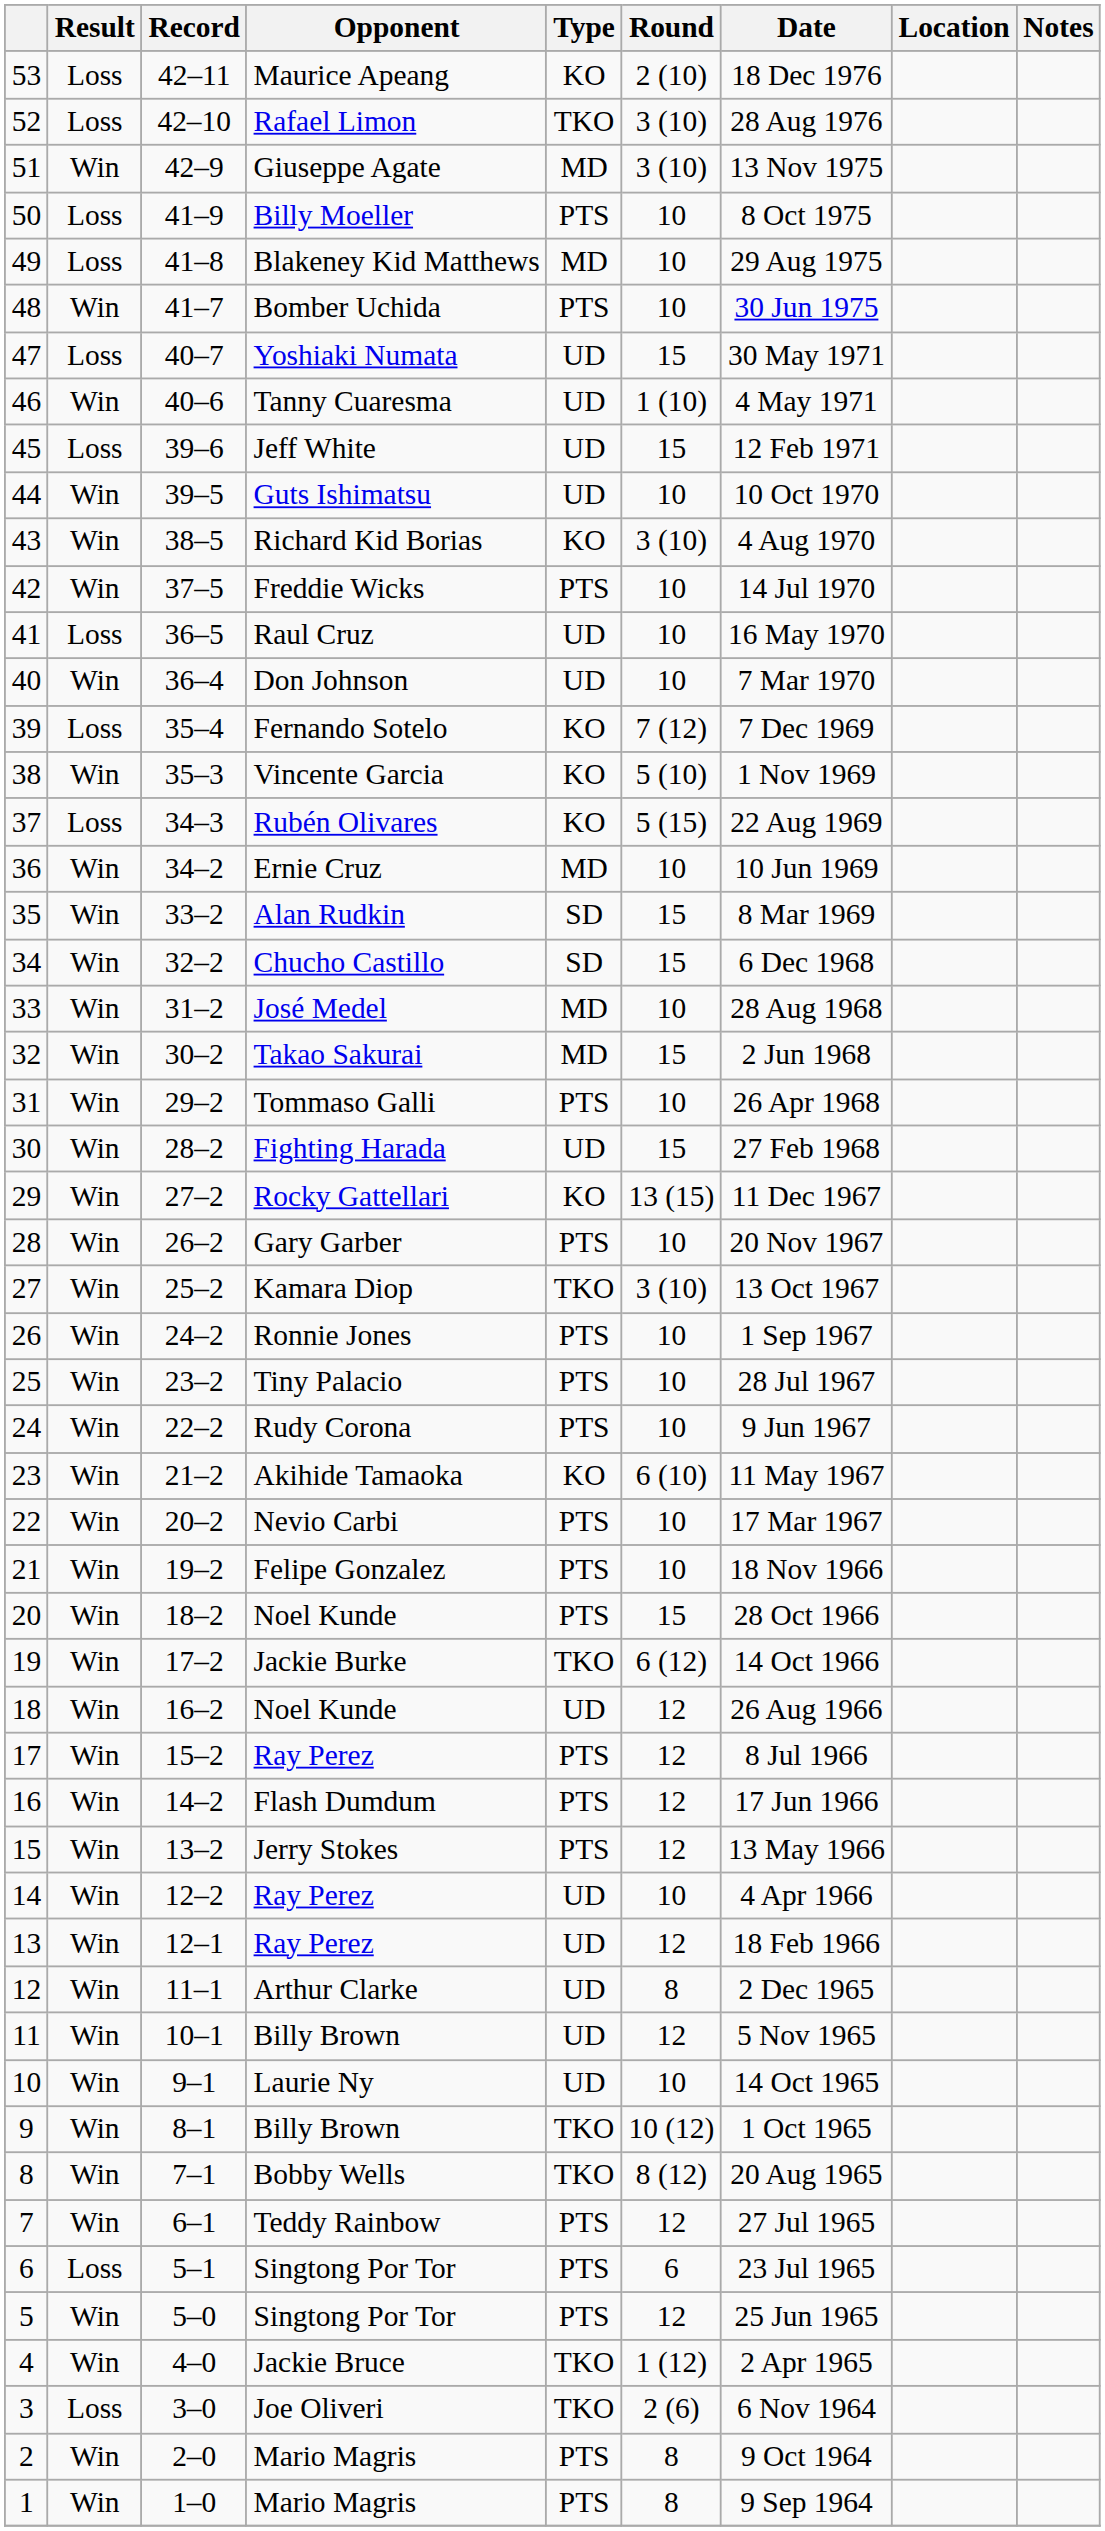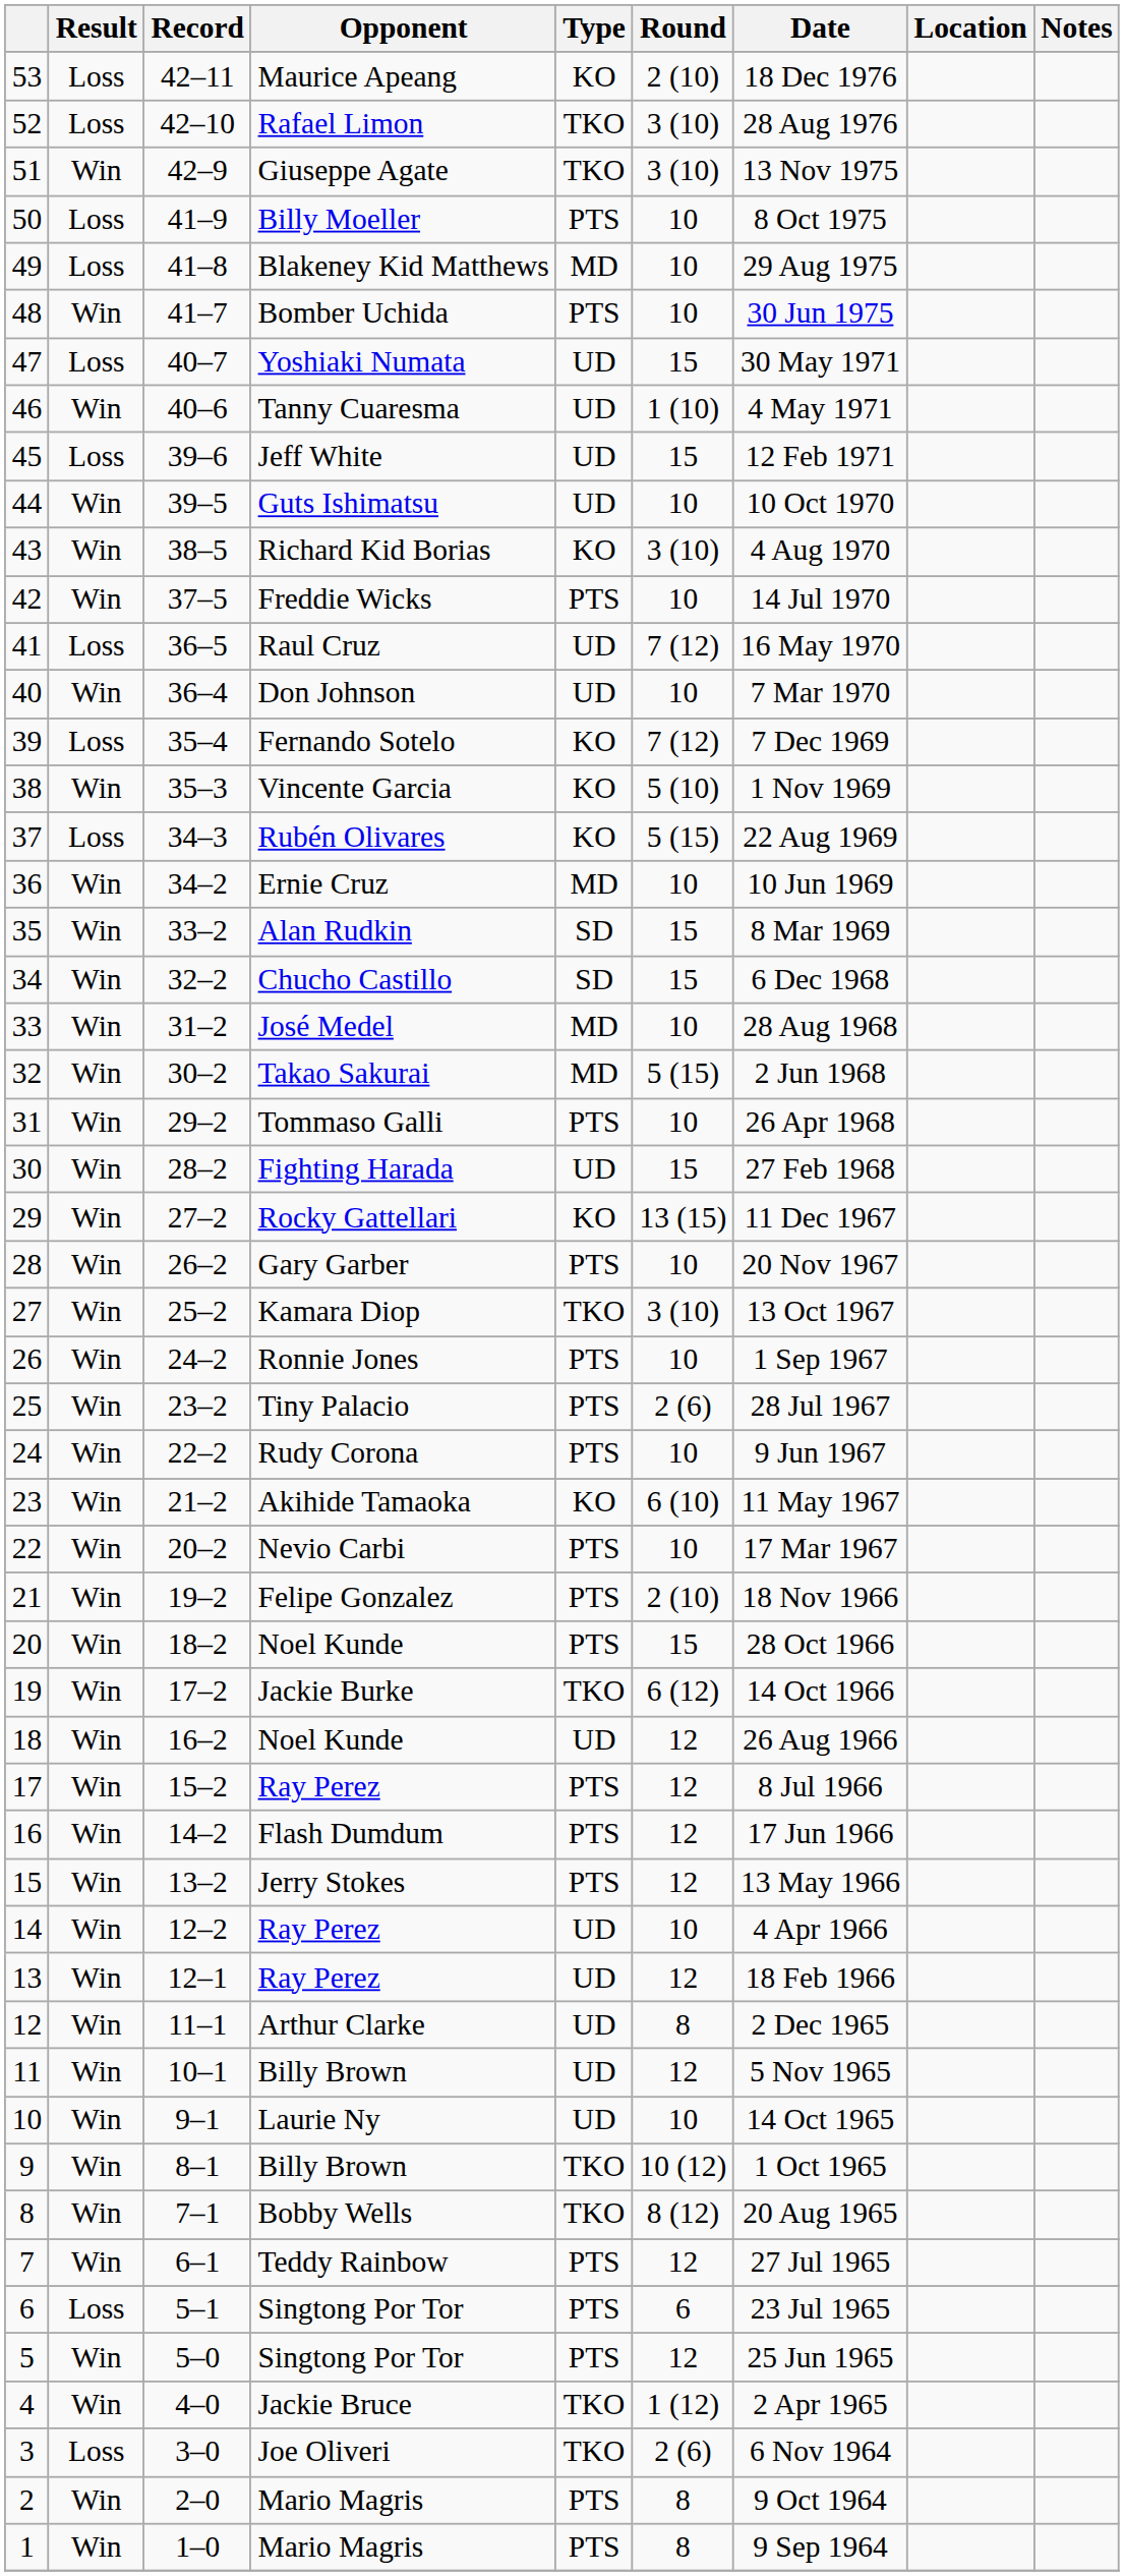51 | Type: MD -> TKO
41 | Round: 10 -> 7 (12)
32 | Round: 15 -> 5 (15)
25 | Round: 10 -> 2 (6)
21 | Round: 10 -> 2 (10)
